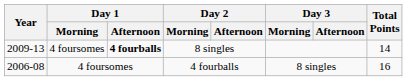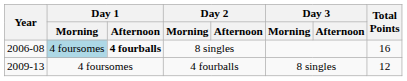row 3 | Year: 2009-13 -> 2006-08
row 3 | Day 1 / Morning: no background -> lightblue background
row 3 | Total Points: 14 -> 16
row 4 | Year: 2006-08 -> 2009-13
row 4 | Total Points: 16 -> 12
